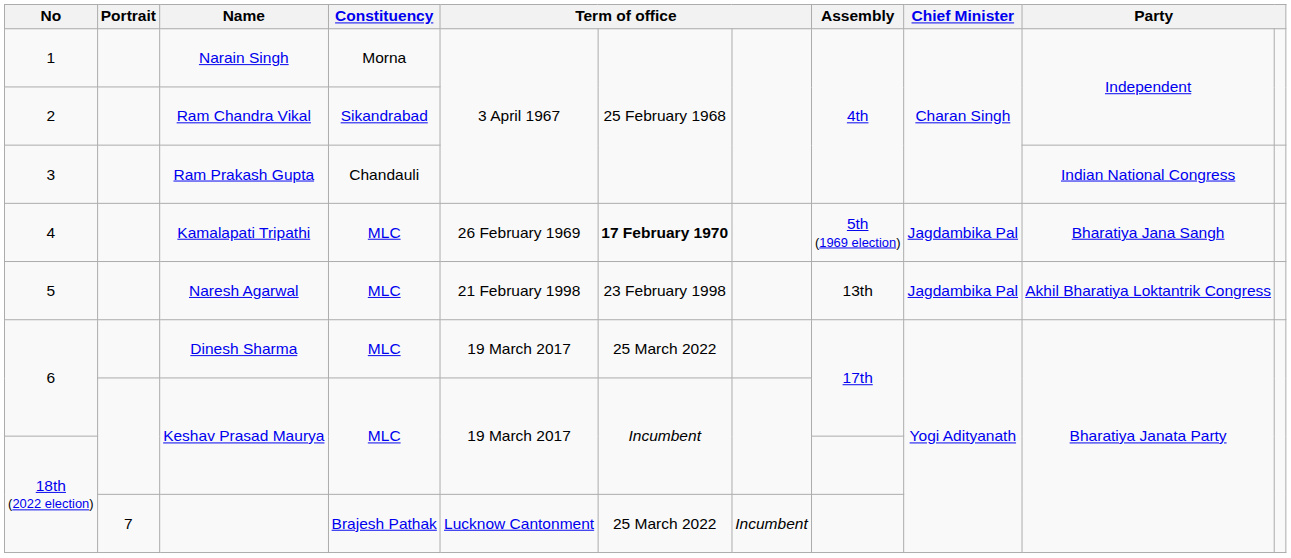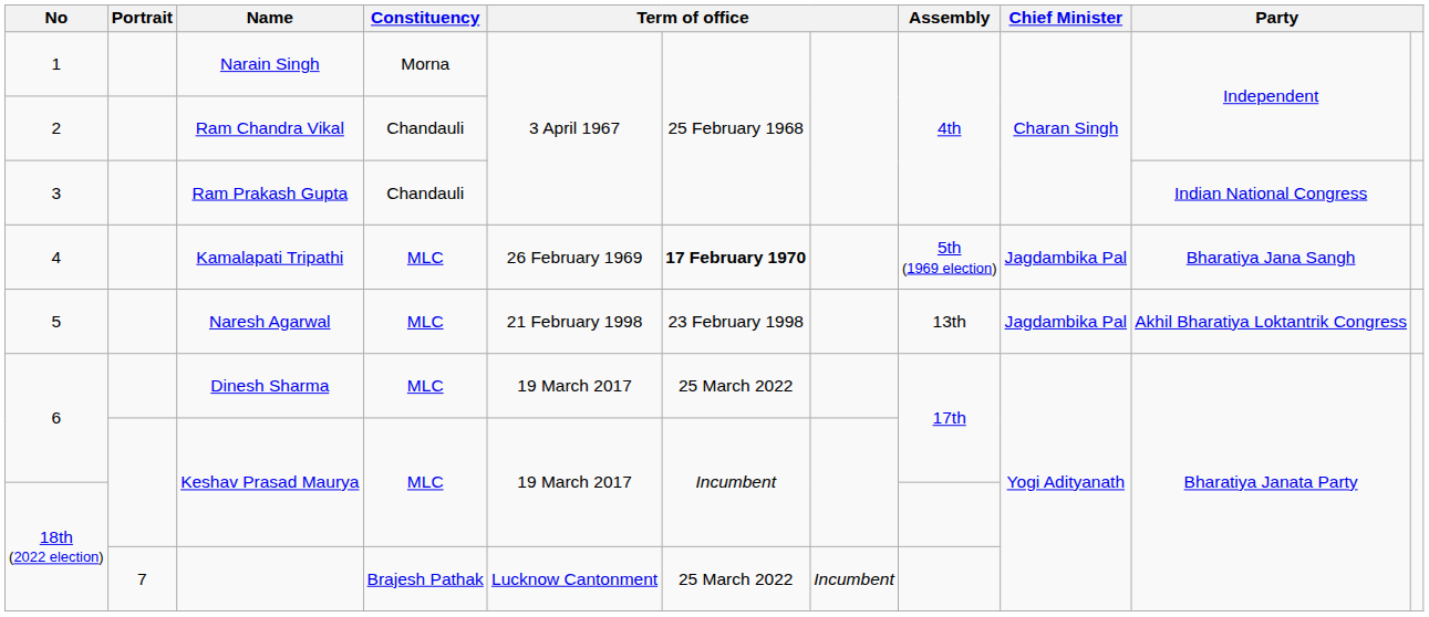Ram Chandra Vikal | Constituency: Sikandrabad -> Chandauli
